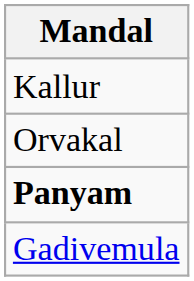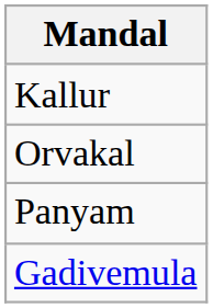row 4 | column 1: bold -> normal
